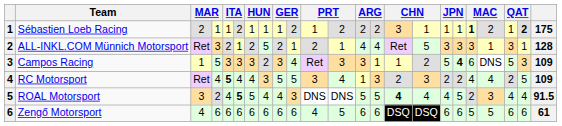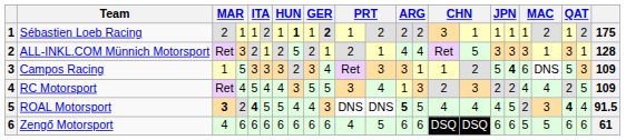Sébastien Loeb Racing | column 8: normal -> bold
Sébastien Loeb Racing | column 10: normal -> bold
Sébastien Loeb Racing | column 19: bold -> normal
Sébastien Loeb Racing | column 22: bold -> normal
RC Motorsport | column 5: bold -> normal
ROAL Motorsport | column 3: normal -> bold
ROAL Motorsport | column 5: normal -> bold
ROAL Motorsport | column 6: bold -> normal
ROAL Motorsport | column 13: normal -> bold
ROAL Motorsport | column 15: bold -> normal
ROAL Motorsport | column 21: normal -> bold
